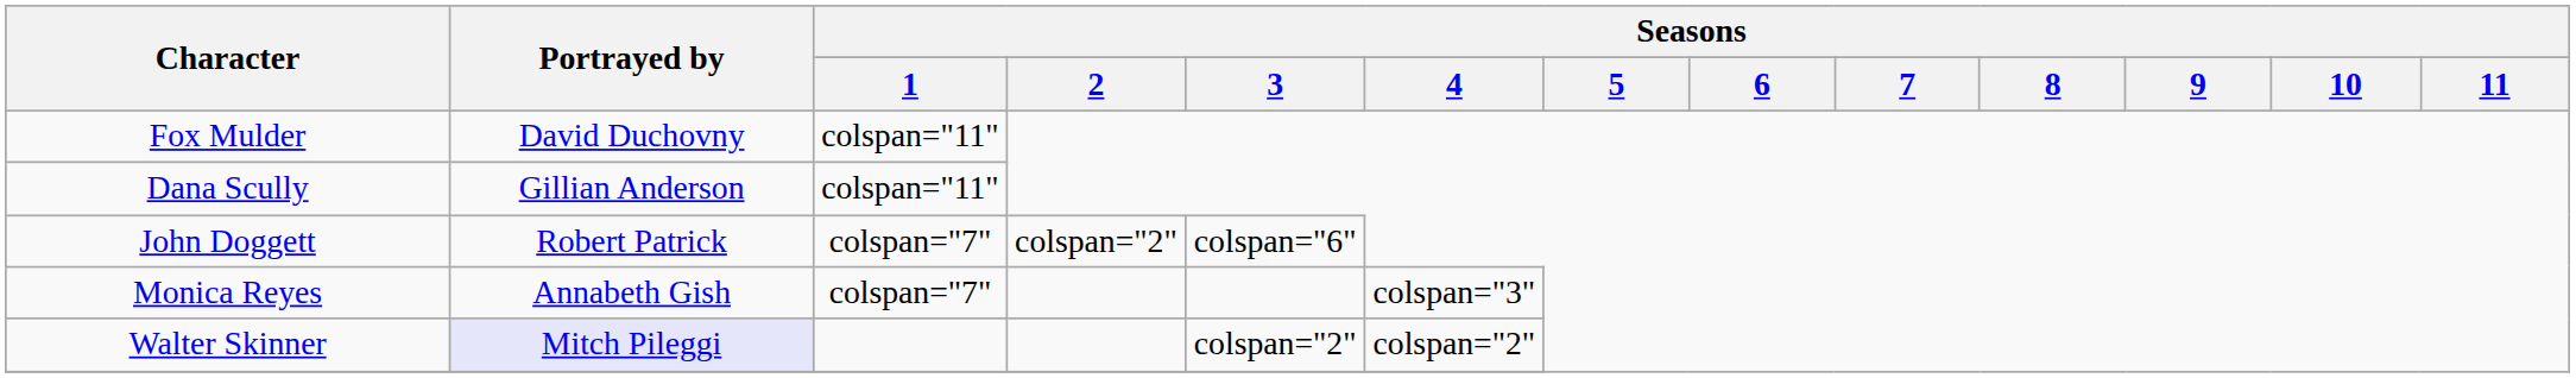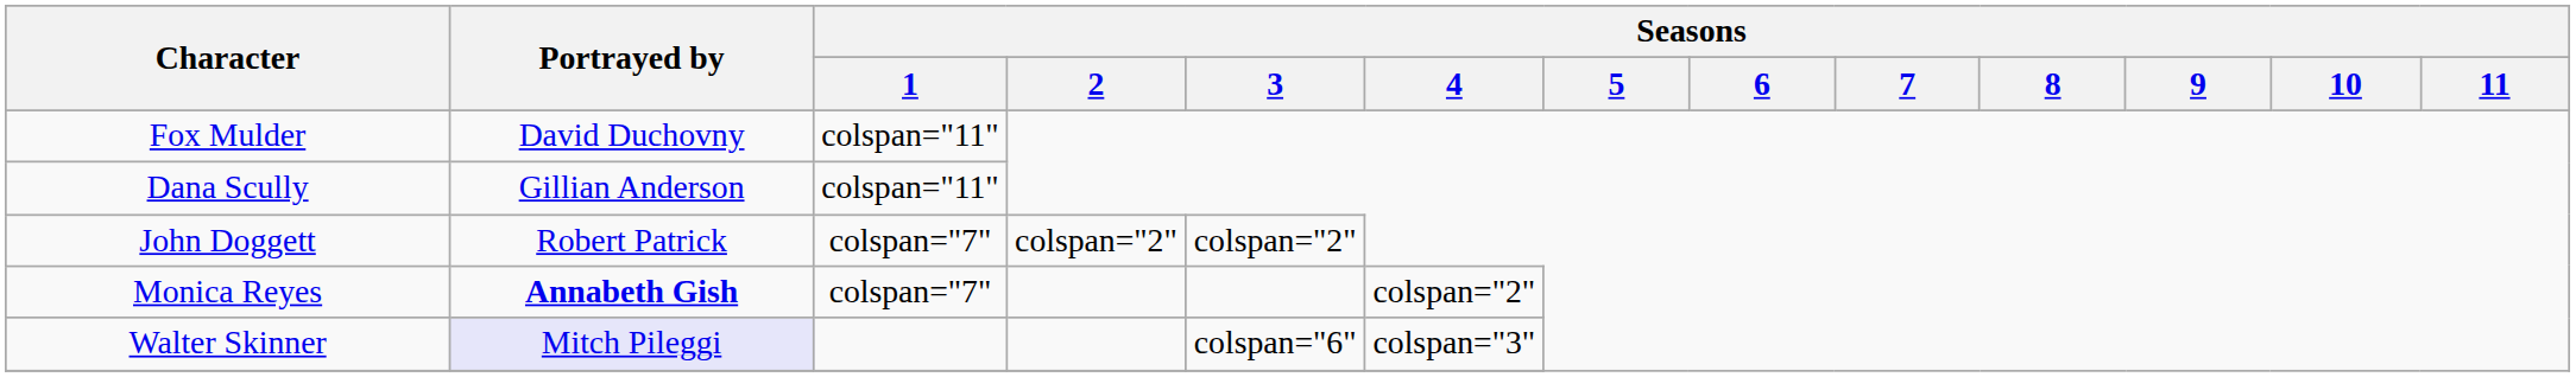John Doggett | Seasons / 3: colspan="6" -> colspan="2"
Monica Reyes | Portrayed by: normal -> bold
Monica Reyes | Seasons / 4: colspan="3" -> colspan="2"
Walter Skinner | Seasons / 3: colspan="2" -> colspan="6"
Walter Skinner | Seasons / 4: colspan="2" -> colspan="3"
